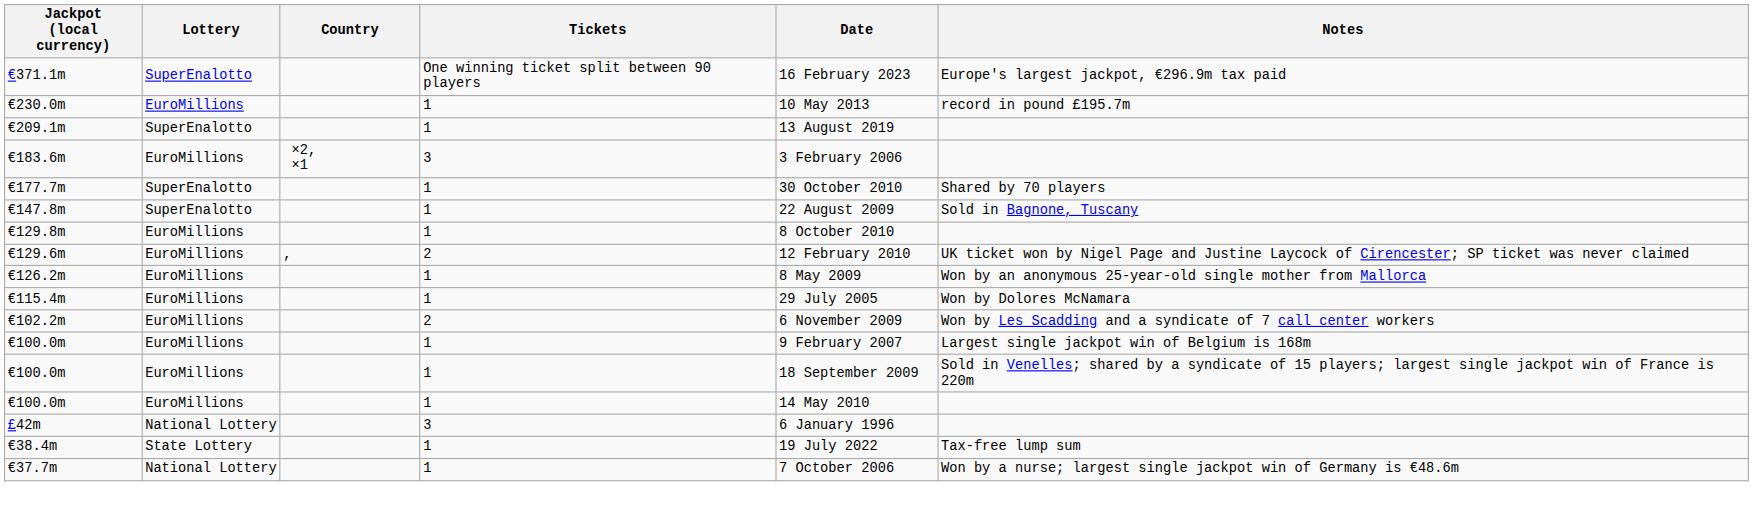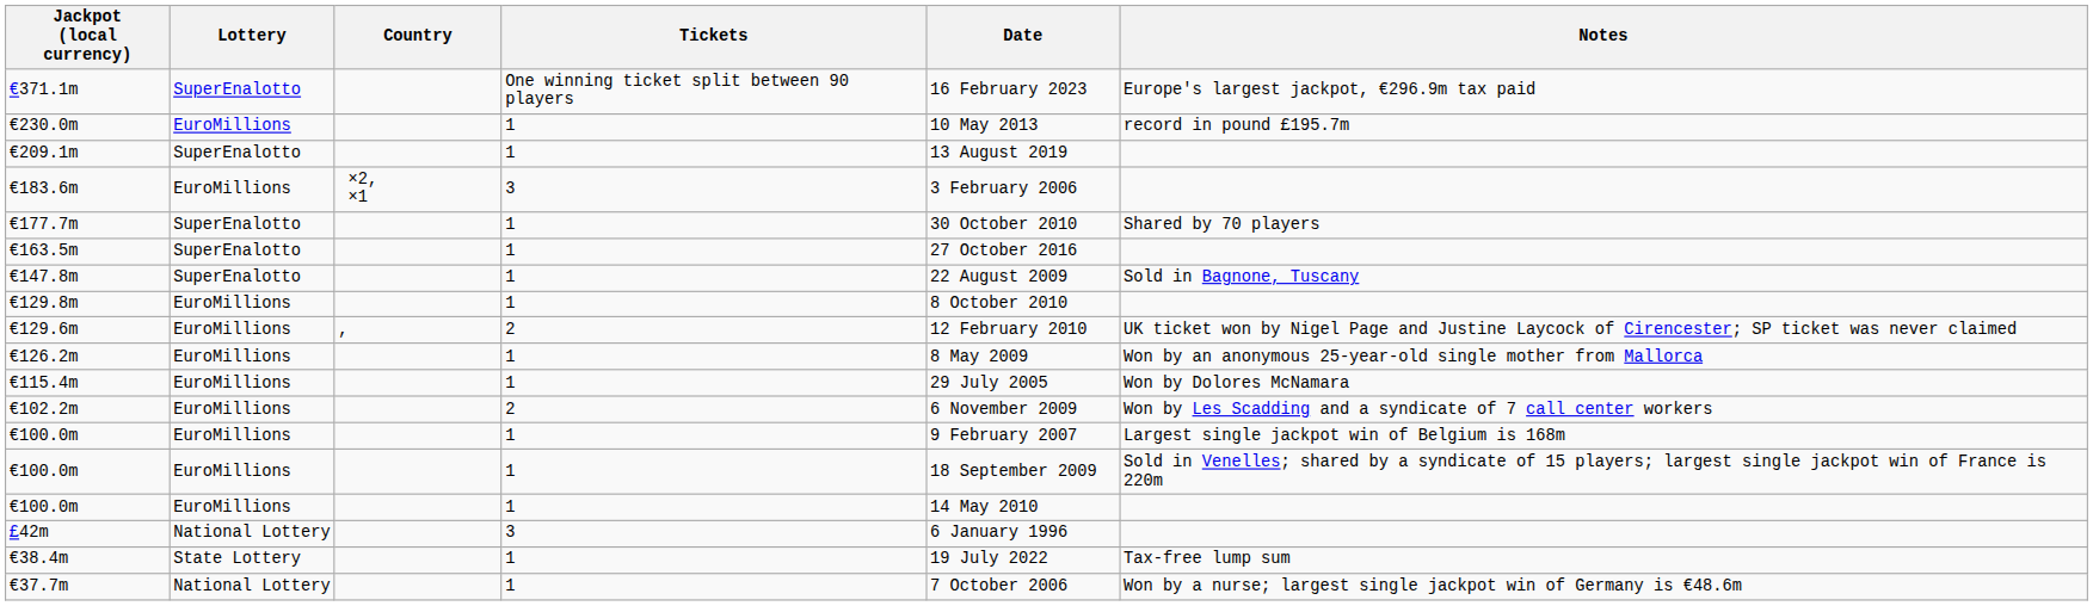+ row: €163.5m | SuperEnalotto | 1 | 27 October 2016
